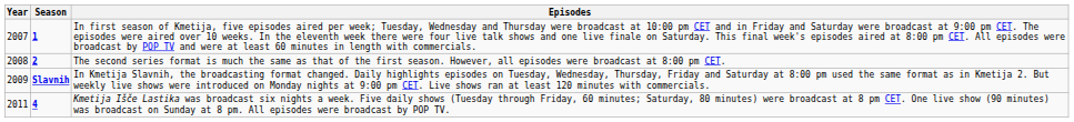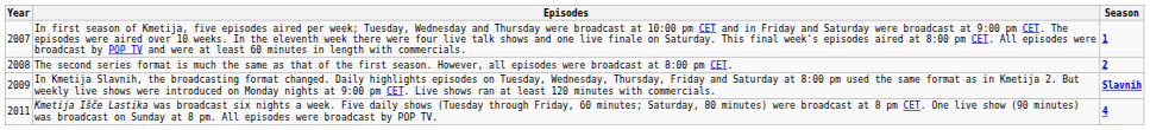columns swapped: Season <-> Episodes
